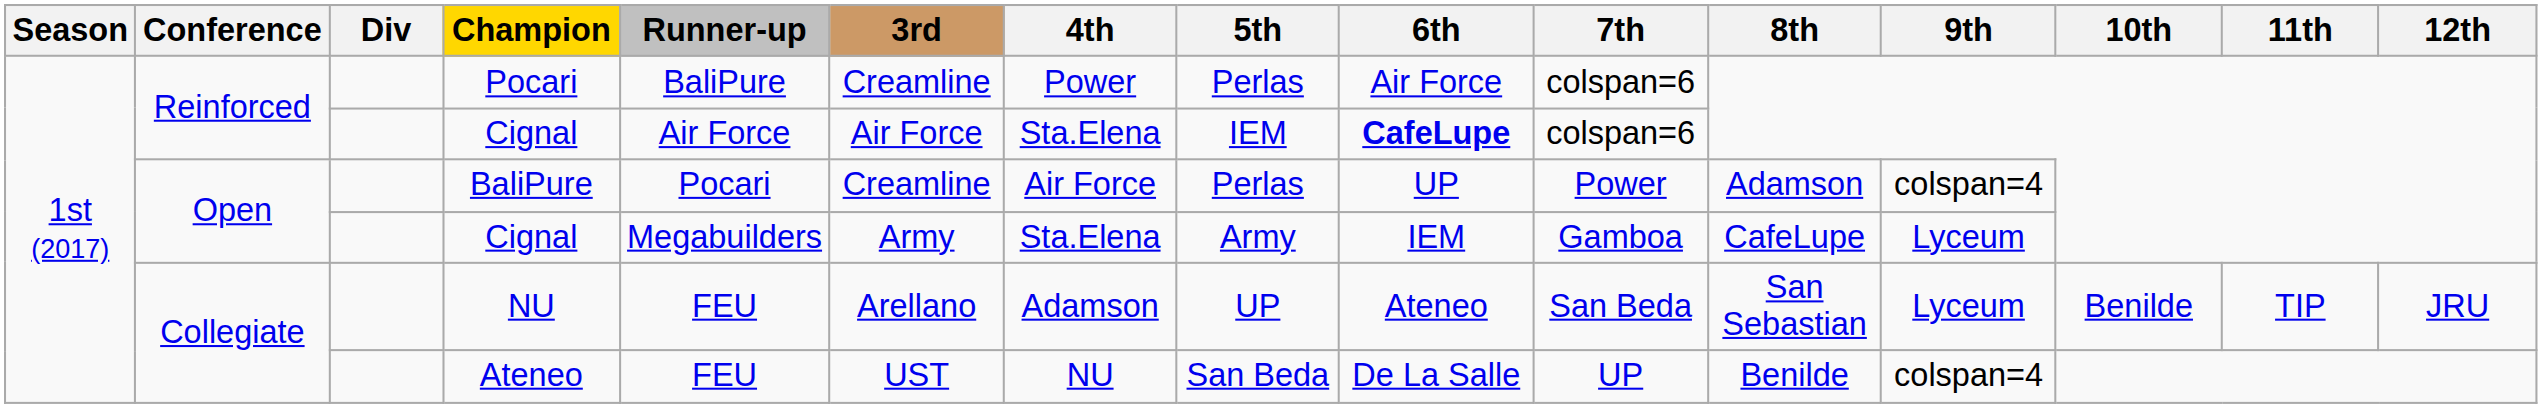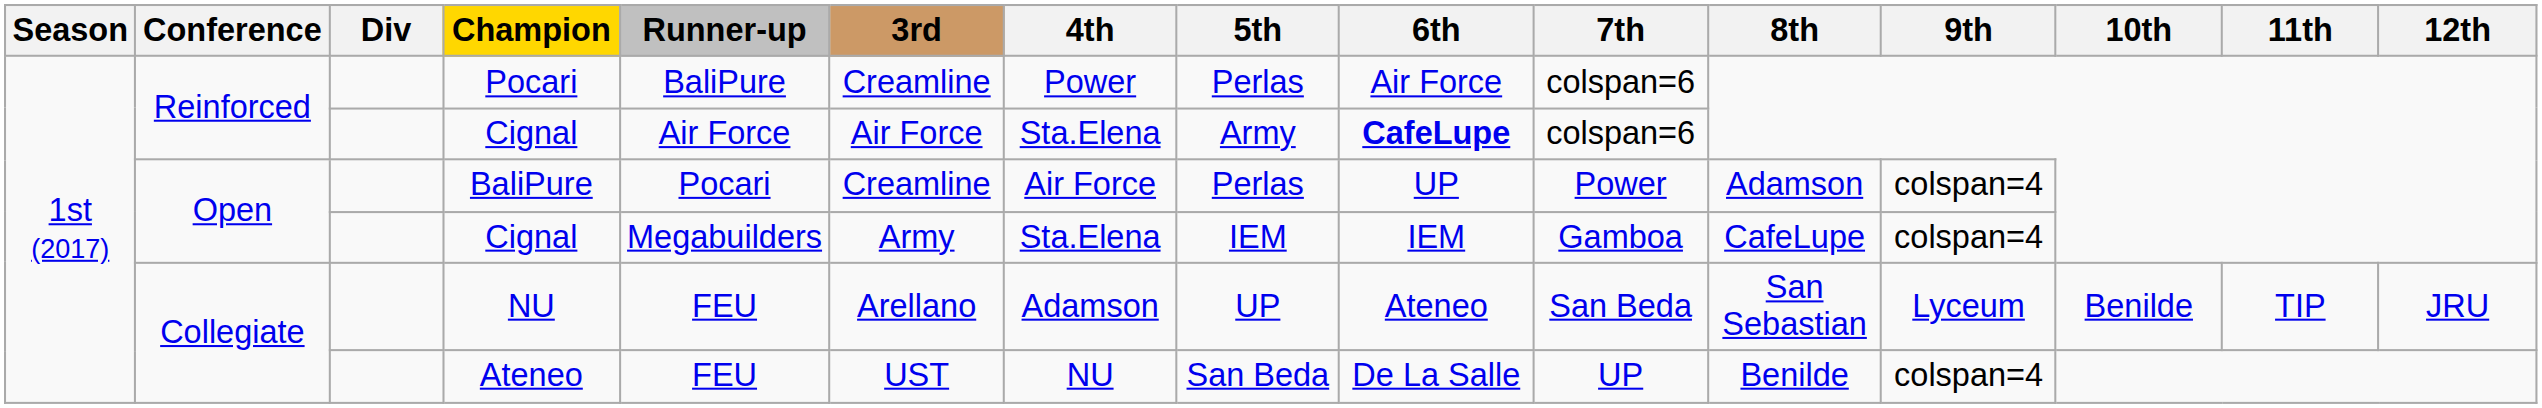Reinforced / Cignal | 5th: IEM -> Army
Open / Cignal | 5th: Army -> IEM
Open / Cignal | 9th: Lyceum -> colspan=4
